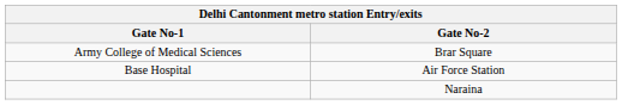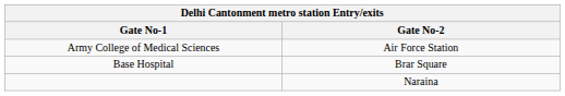Army College of Medical Sciences | Gate No-2: Brar Square -> Air Force Station
Base Hospital | Gate No-2: Air Force Station -> Brar Square
